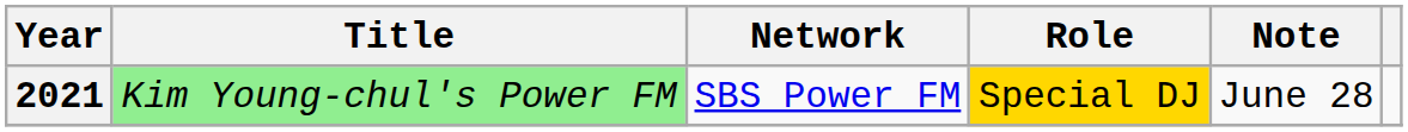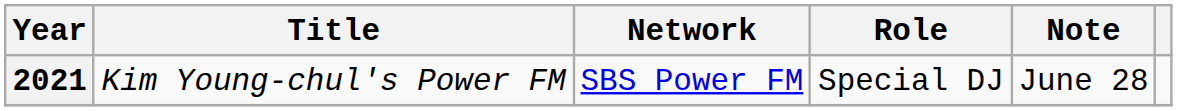2021 | Title: lightgreen background -> no background
2021 | Role: gold background -> no background
